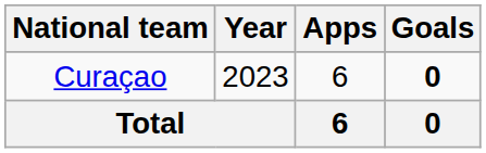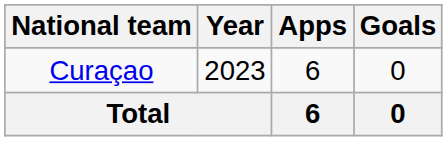Curaçao | Goals: bold -> normal
